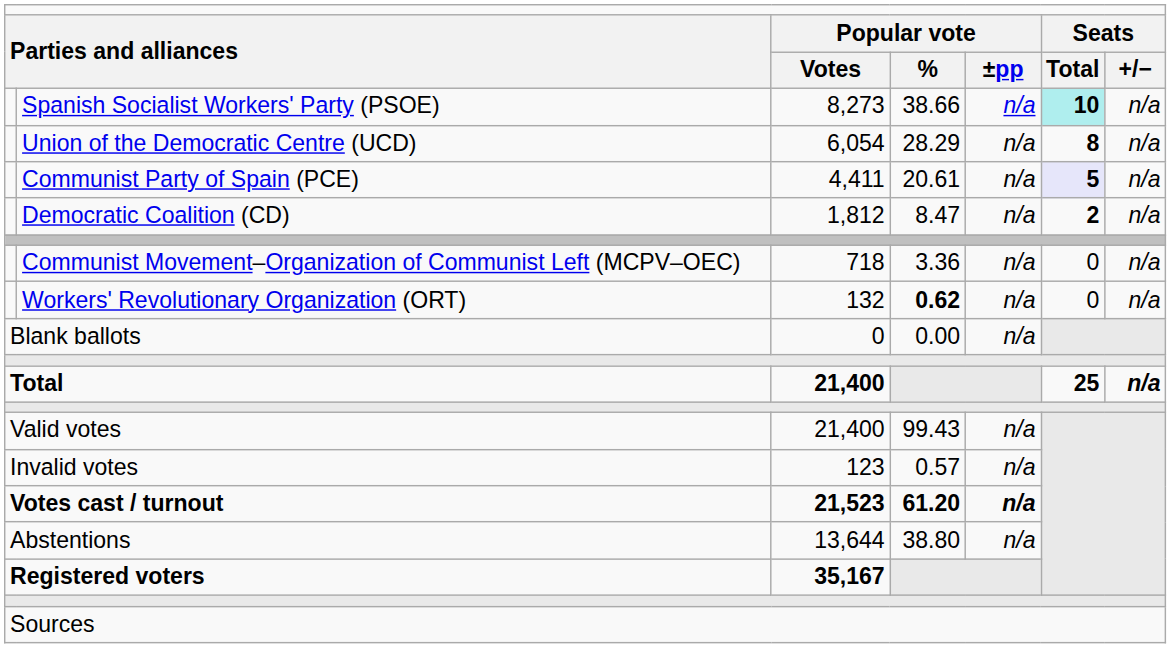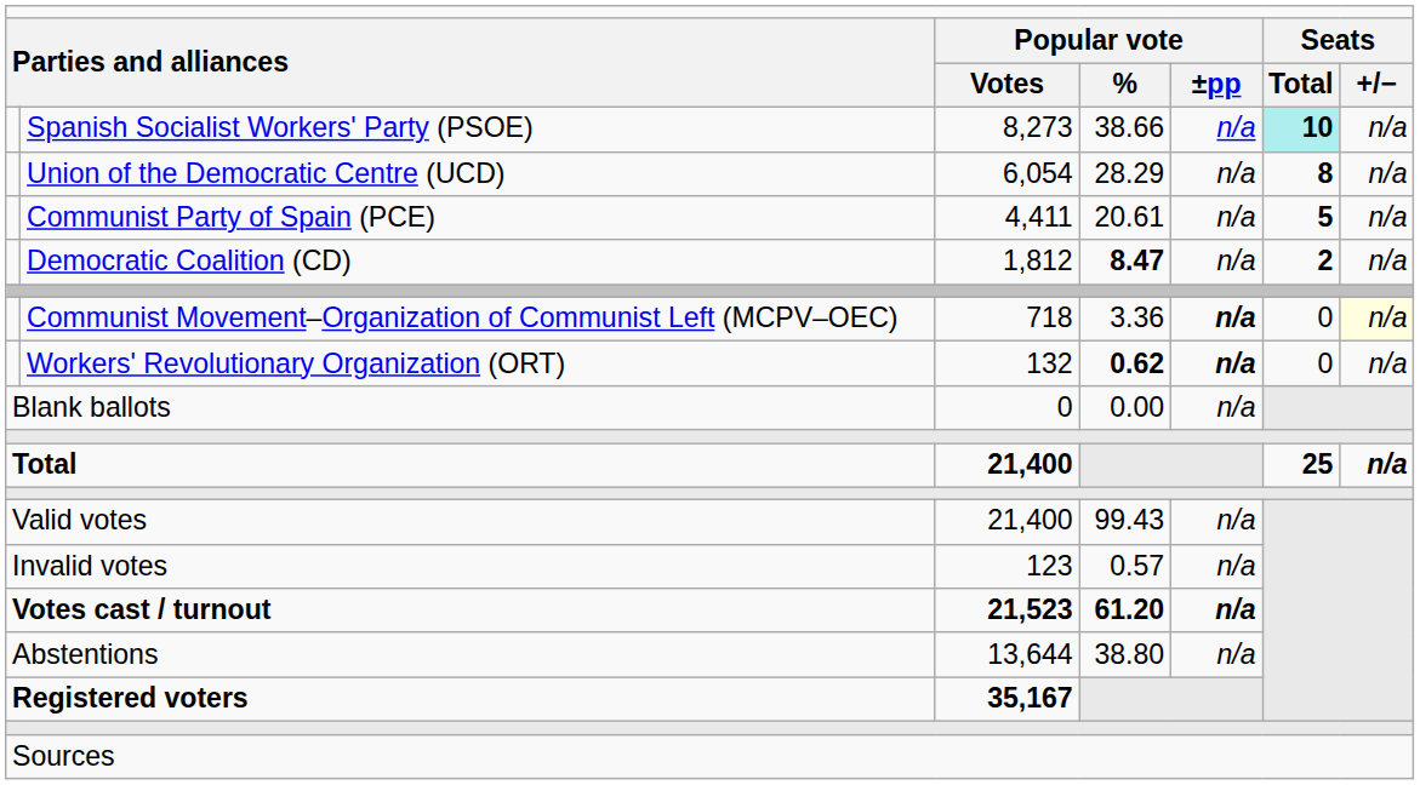Communist Party of Spain (PCE) | column 6: lavender background -> no background
Democratic Coalition (CD) | column 4: normal -> bold
Communist Movement–Organization of Communist Left (MCPV–OEC) | column 5: normal -> bold
Communist Movement–Organization of Communist Left (MCPV–OEC) | column 7: no background -> lightyellow background
Workers' Revolutionary Organization (ORT) | column 5: normal -> bold
